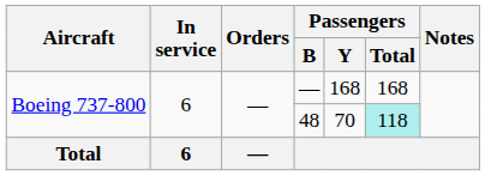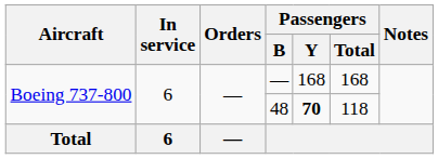48 | Passengers / Y: normal -> bold
48 | Passengers / Total: paleturquoise background -> no background
